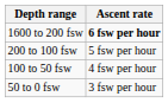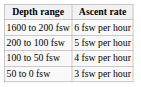1600 to 200 fsw | Ascent rate: bold -> normal
